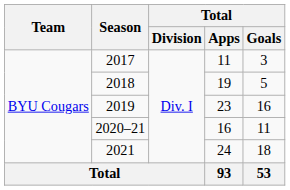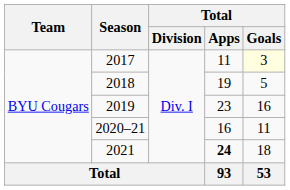2017 | Total / Goals: no background -> lightyellow background
2021 | Total / Apps: normal -> bold
